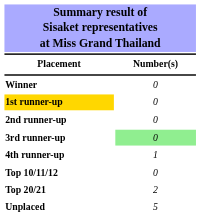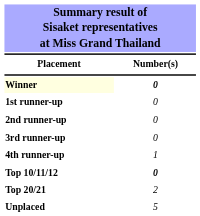row 3 | column 1: no background -> lightyellow background
row 3 | column 2: normal -> bold
row 4 | column 1: gold background -> no background
row 6 | column 2: lightgreen background -> no background
row 8 | column 2: normal -> bold
